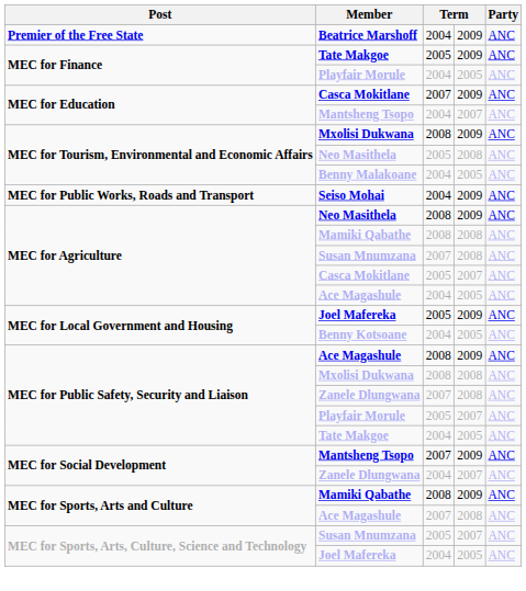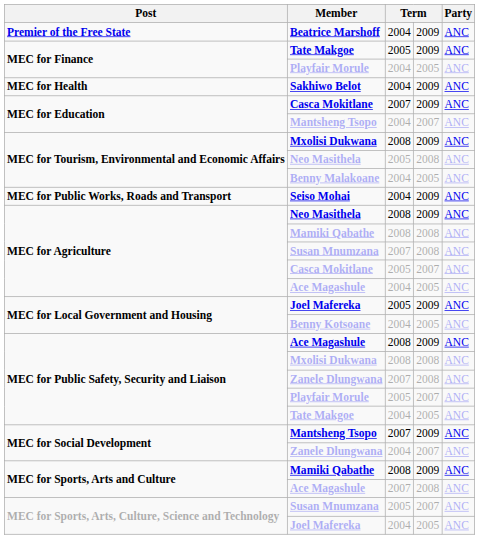+ row: MEC for Health | Sakhiwo Belot | 2004 | 2009 | ANC
